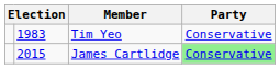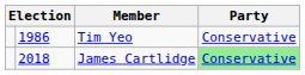Tim Yeo | column 2: 1983 -> 1986
James Cartlidge | column 2: 2015 -> 2018
